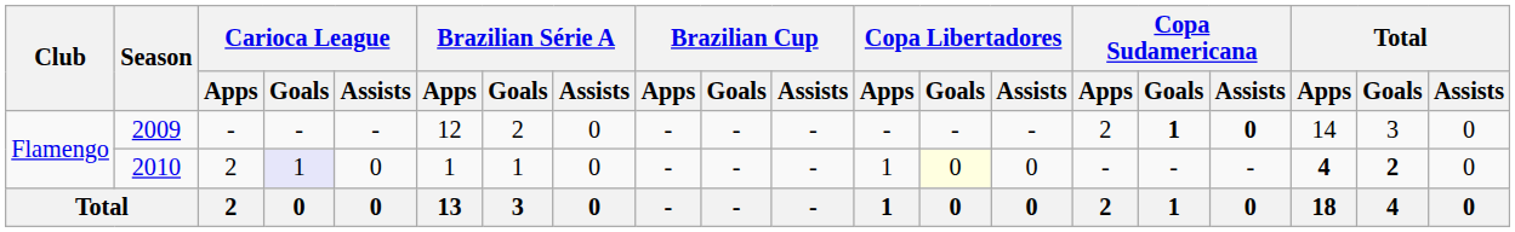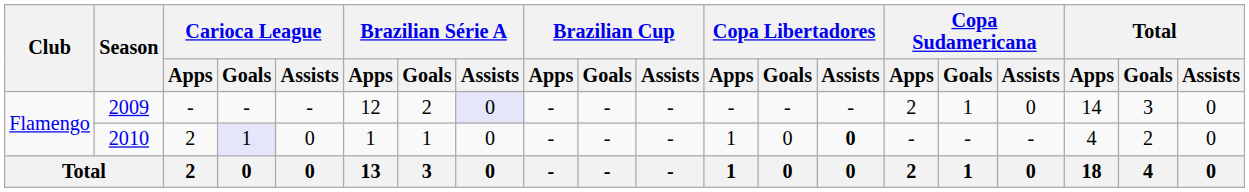2009 | Brazilian Série A / Assists: no background -> lavender background
2009 | Copa Sudamericana / Goals: bold -> normal
2009 | Copa Sudamericana / Assists: bold -> normal
2010 | Copa Libertadores / Goals: lightyellow background -> no background
2010 | Copa Libertadores / Assists: normal -> bold
2010 | Total / Apps: bold -> normal
2010 | Total / Goals: bold -> normal
